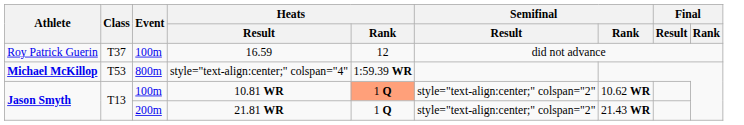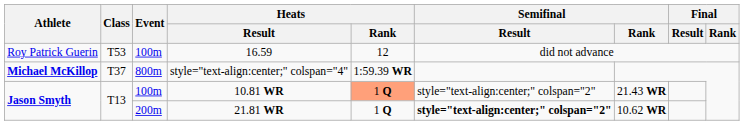16.59 | Class: T37 -> T53
style="text-align:center;" colspan="4" | Class: T53 -> T37
10.81 WR | Semifinal / Rank: 10.62 WR -> 21.43 WR
21.81 WR | Semifinal / Result: normal -> bold
21.81 WR | Semifinal / Rank: 21.43 WR -> 10.62 WR
